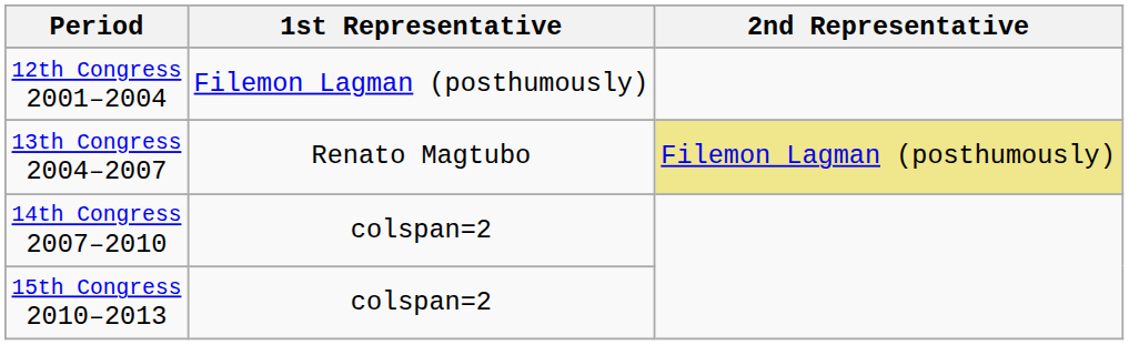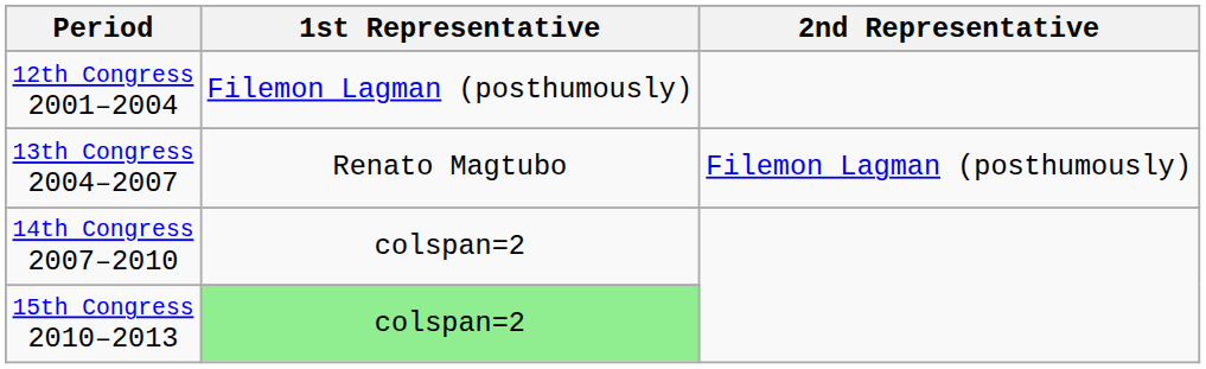13th Congress 2004–2007 | 2nd Representative: khaki background -> no background
15th Congress 2010–2013 | 1st Representative: no background -> lightgreen background
